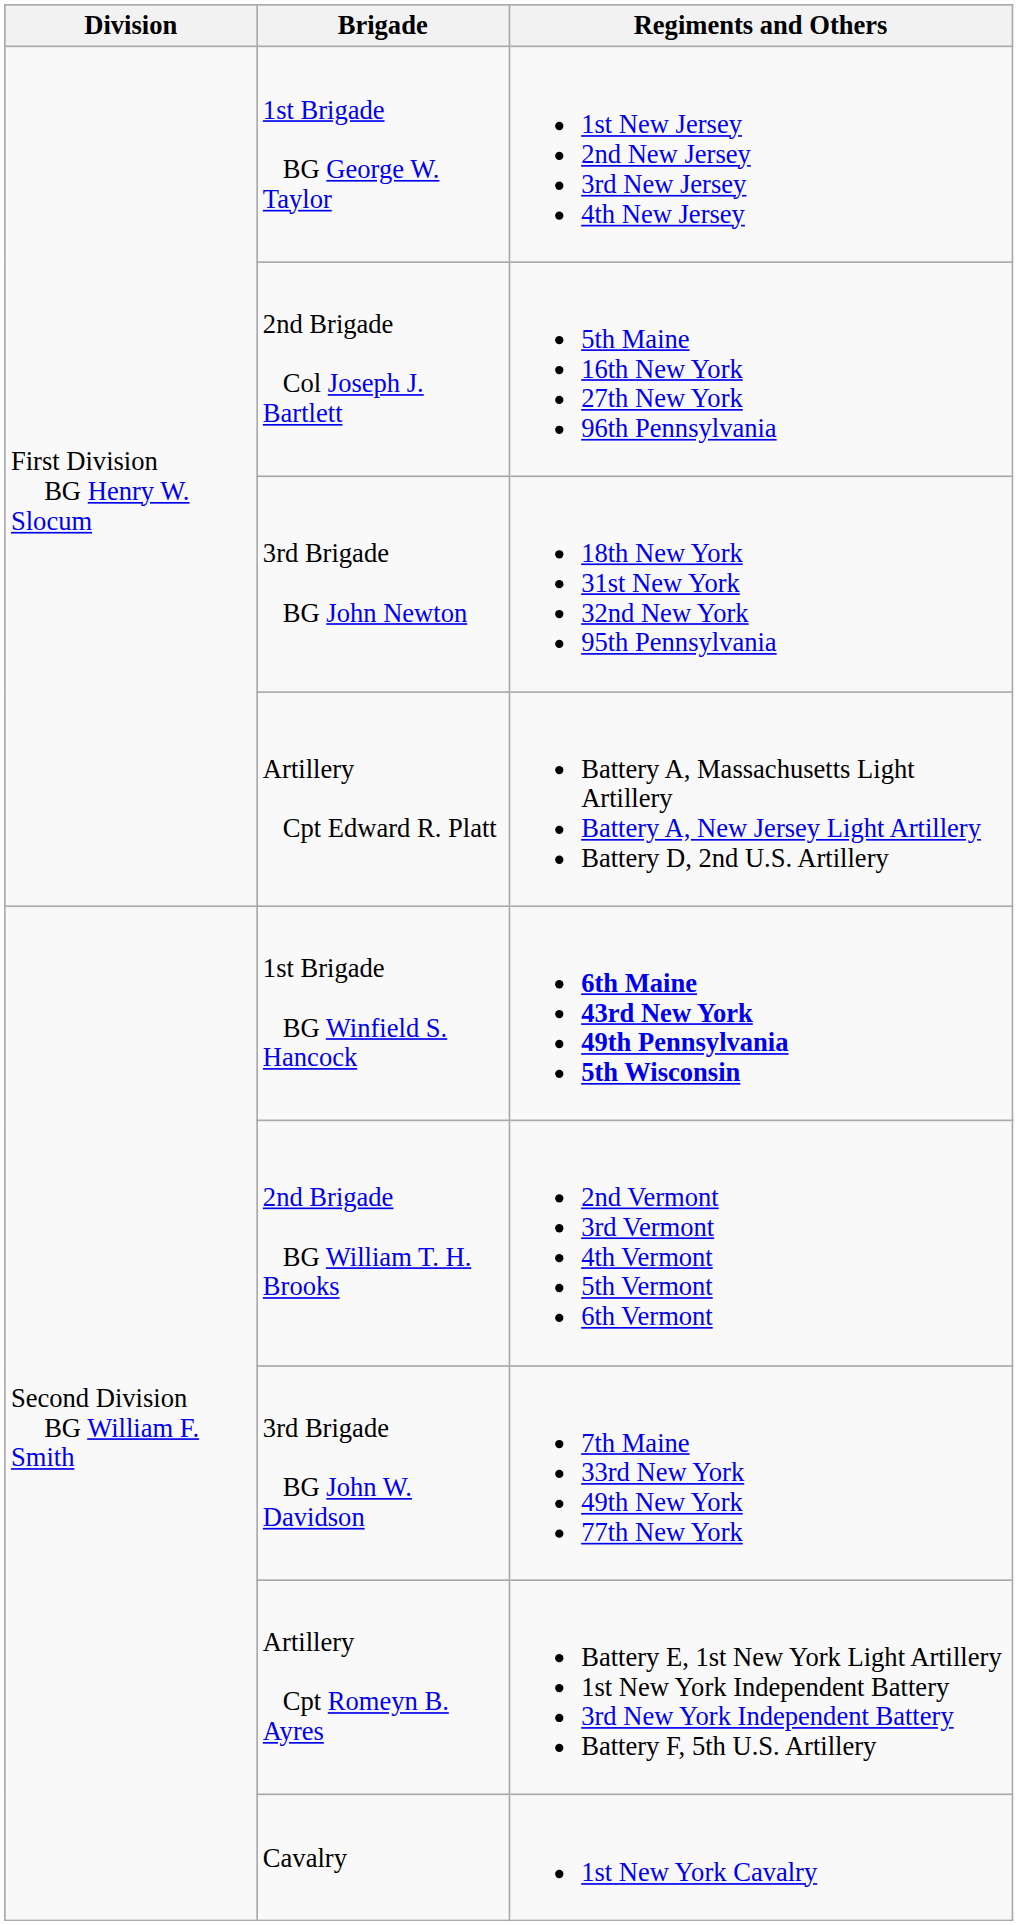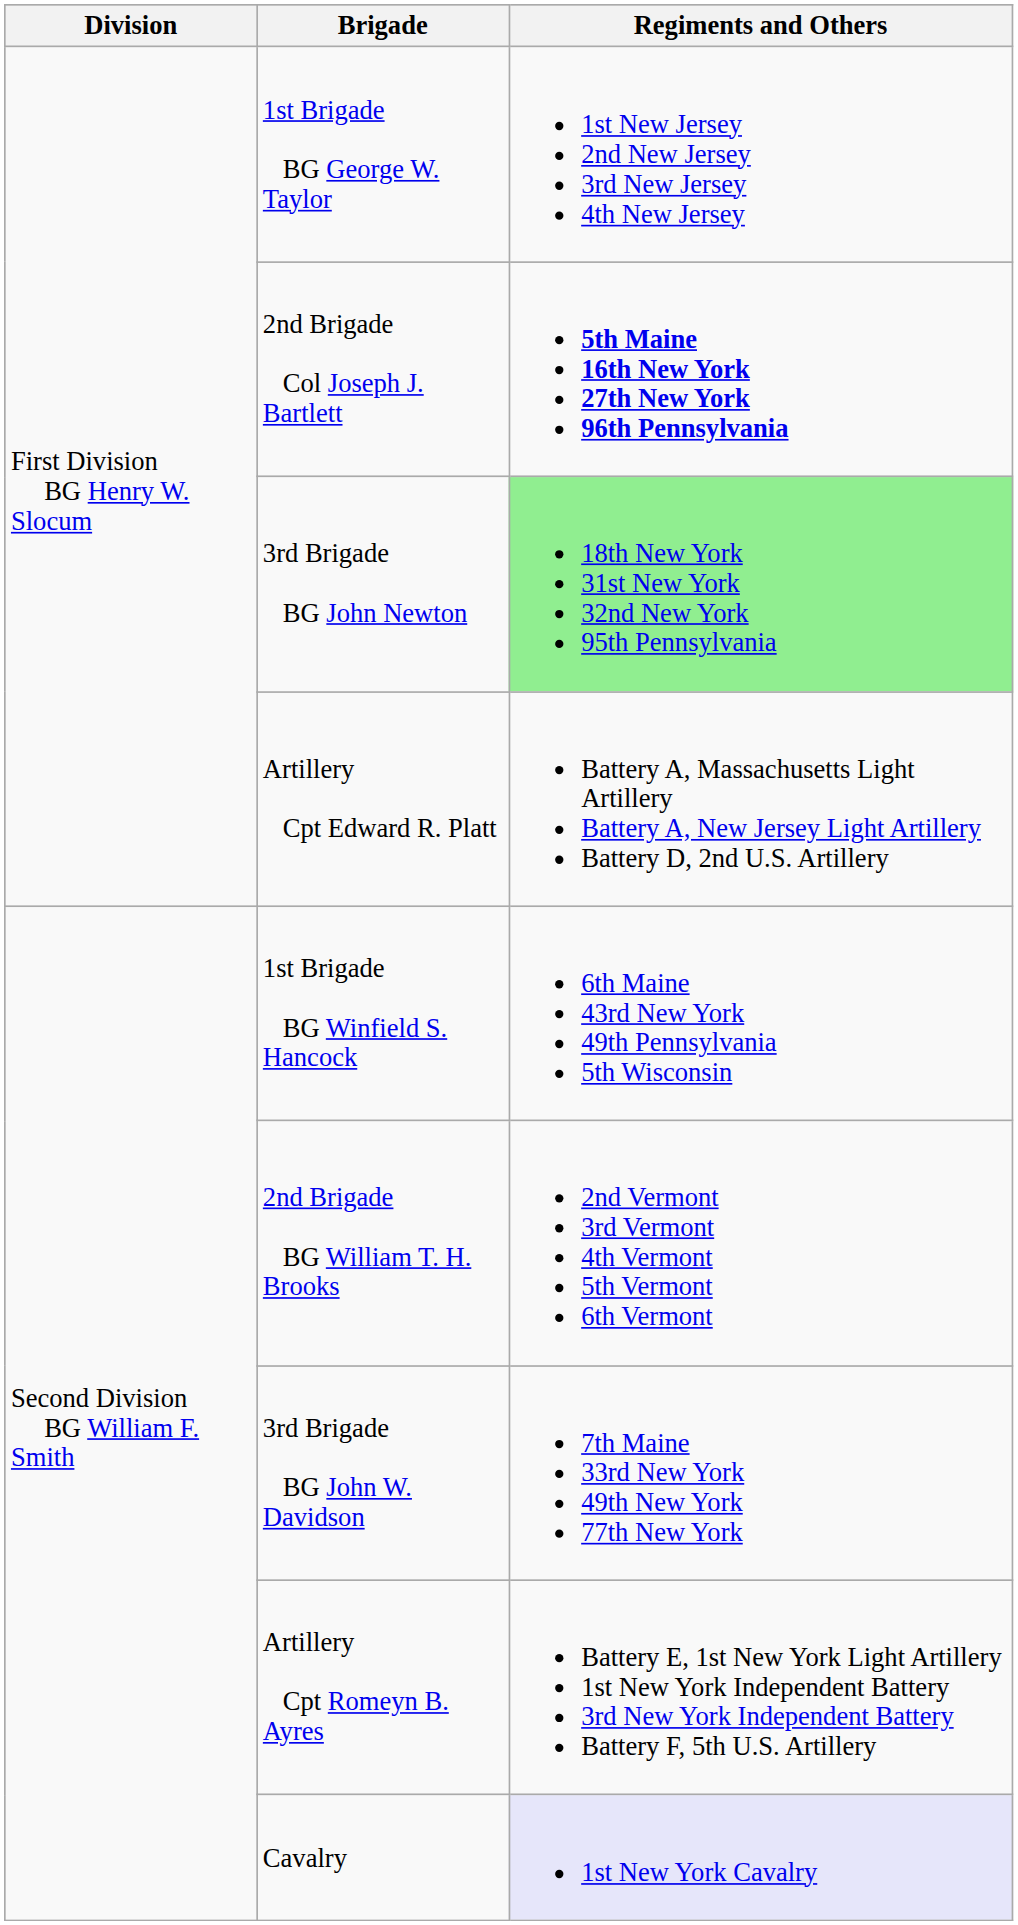2nd Brigade Col Joseph J. Bartlett | Regiments and Others: normal -> bold
3rd Brigade BG John Newton | Regiments and Others: no background -> lightgreen background
1st Brigade BG Winfield S. Hancock | Regiments and Others: bold -> normal
Cavalry | Regiments and Others: no background -> lavender background
